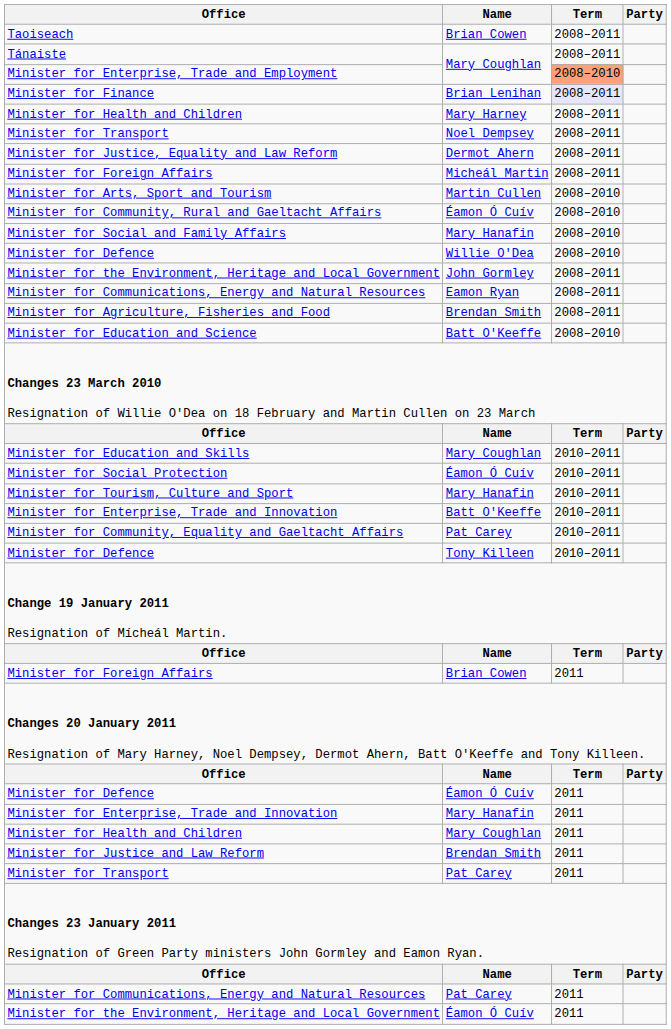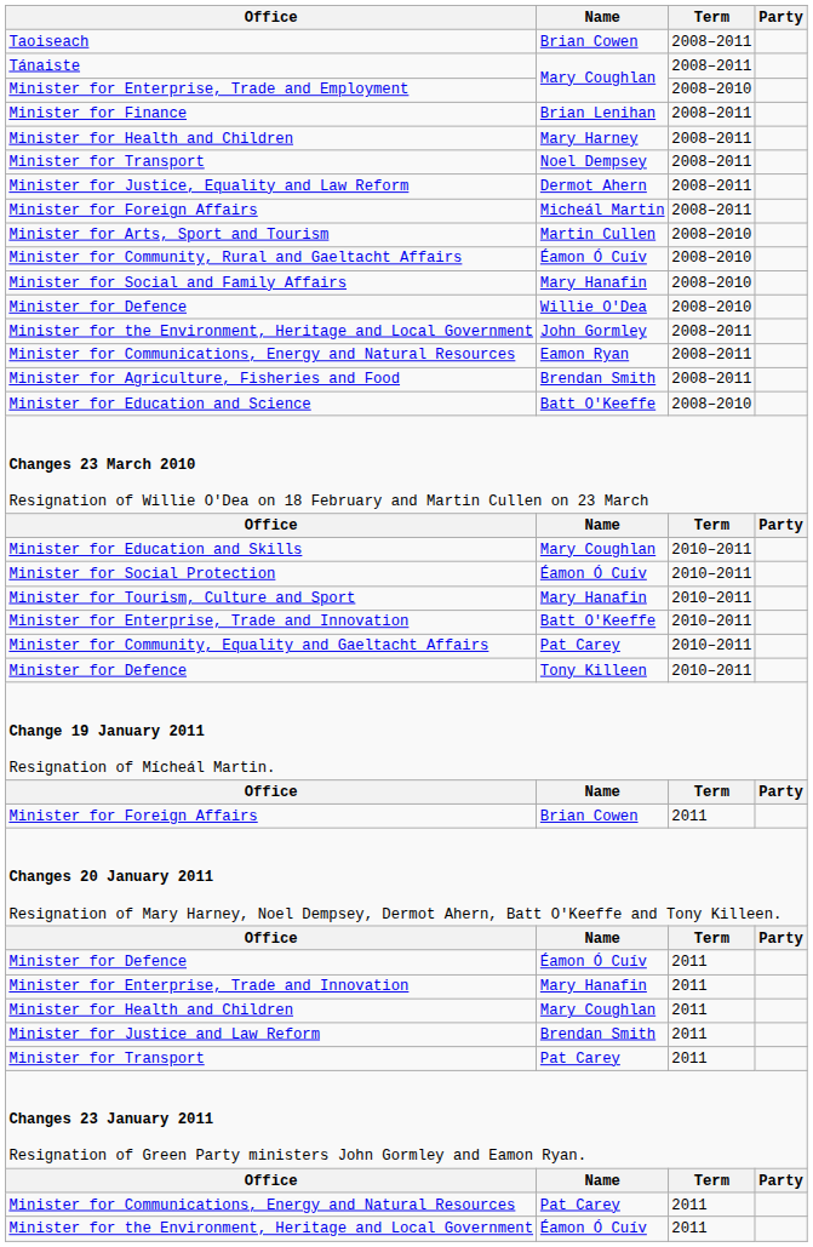Minister for Enterprise, Trade and Employment | Term: lightsalmon background -> no background
Minister for Finance | Term: lavender background -> no background
